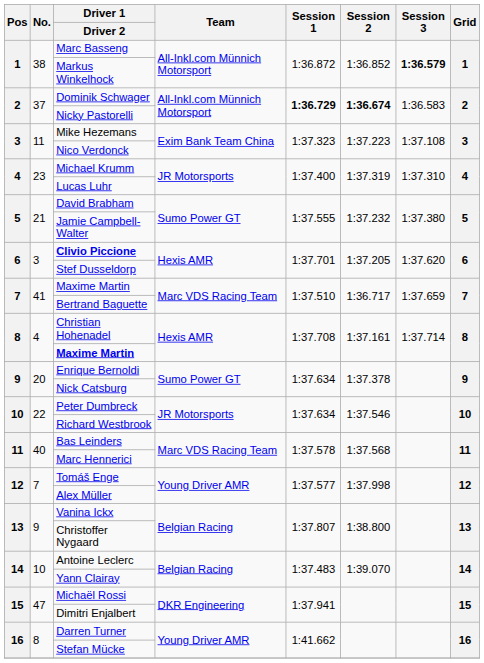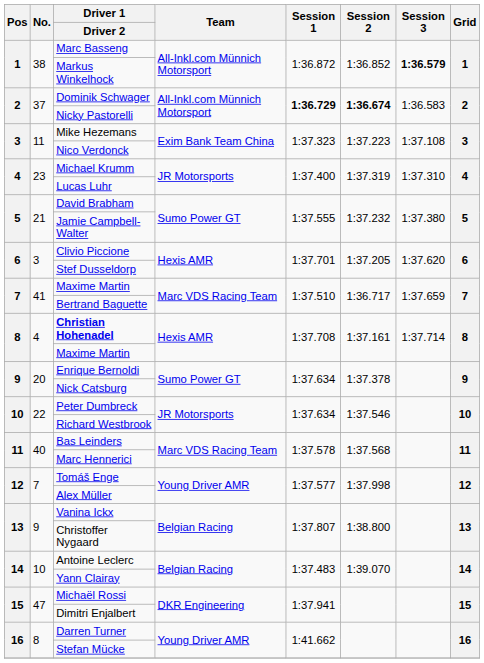Clivio Piccione | Driver 1 / Driver 2: bold -> normal
Christian Hohenadel | Driver 1 / Driver 2: normal -> bold
8 / Maxime Martin | Driver 1 / Driver 2: bold -> normal
